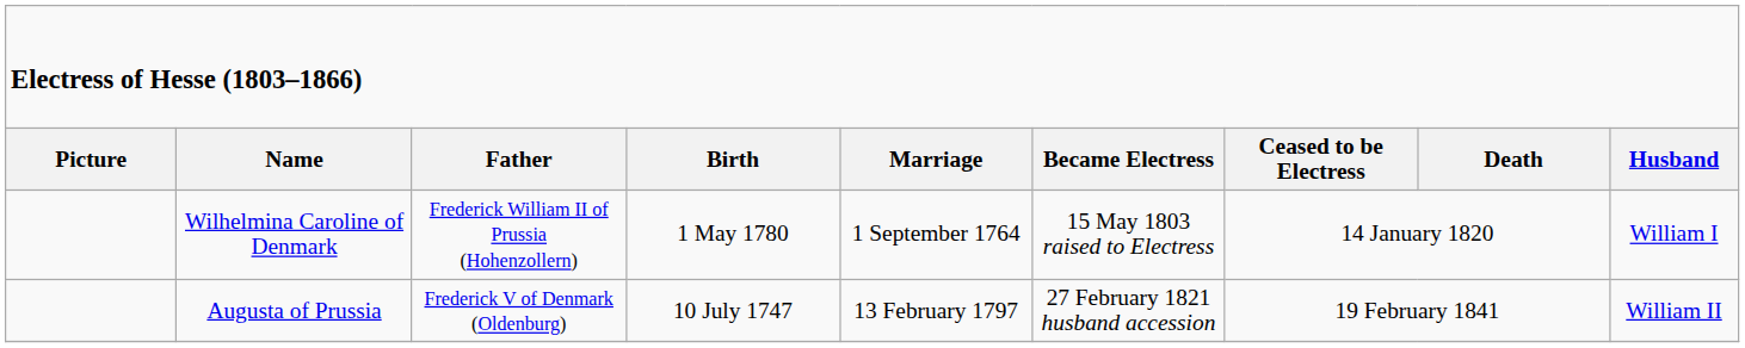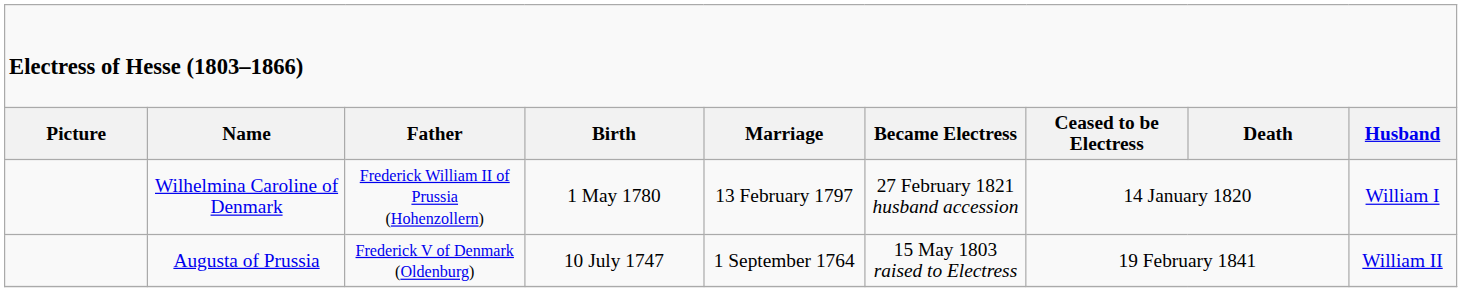Wilhelmina Caroline of Denmark | column 5: 1 September 1764 -> 13 February 1797
Wilhelmina Caroline of Denmark | column 6: 15 May 1803 raised to Electress -> 27 February 1821 husband accession
Augusta of Prussia | column 5: 13 February 1797 -> 1 September 1764
Augusta of Prussia | column 6: 27 February 1821 husband accession -> 15 May 1803 raised to Electress
